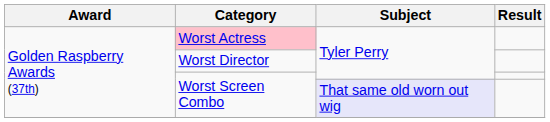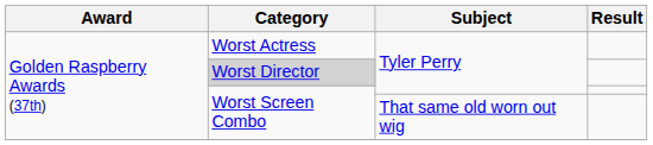Worst Actress | Category: pink background -> no background
Worst Director | Category: no background -> lightgrey background
Worst Screen Combo / That same old worn out wig | Subject: lavender background -> no background
